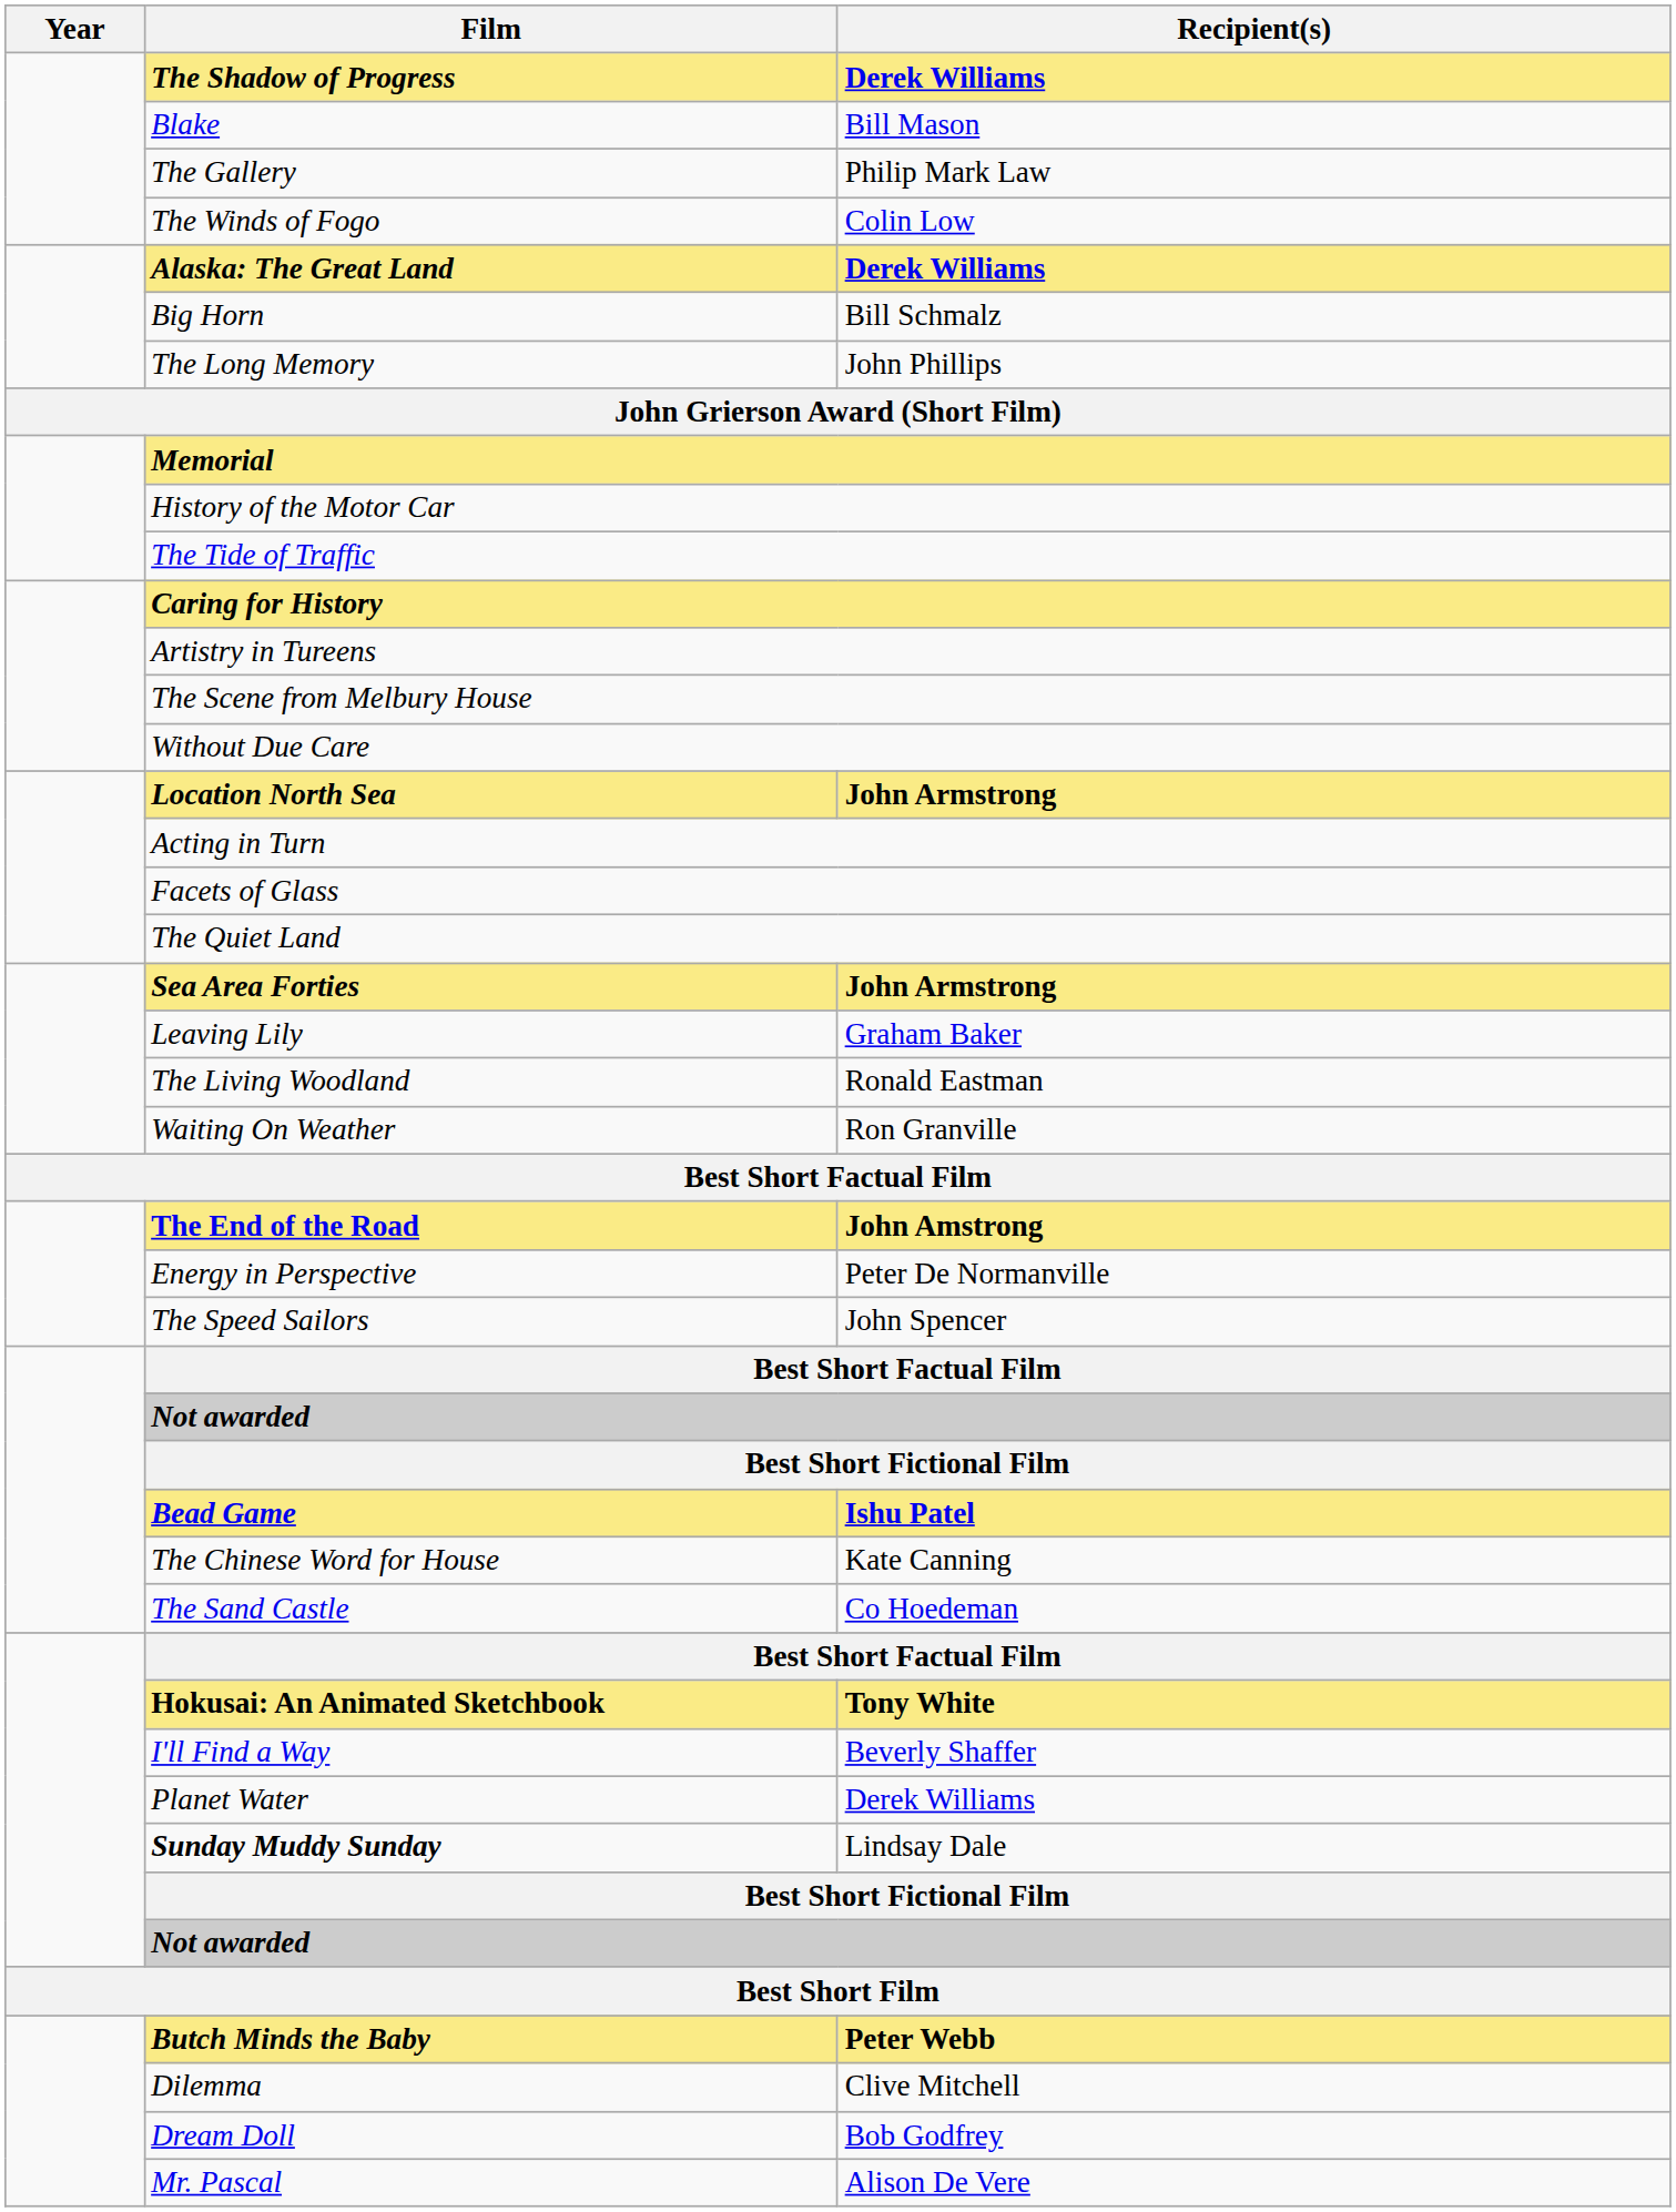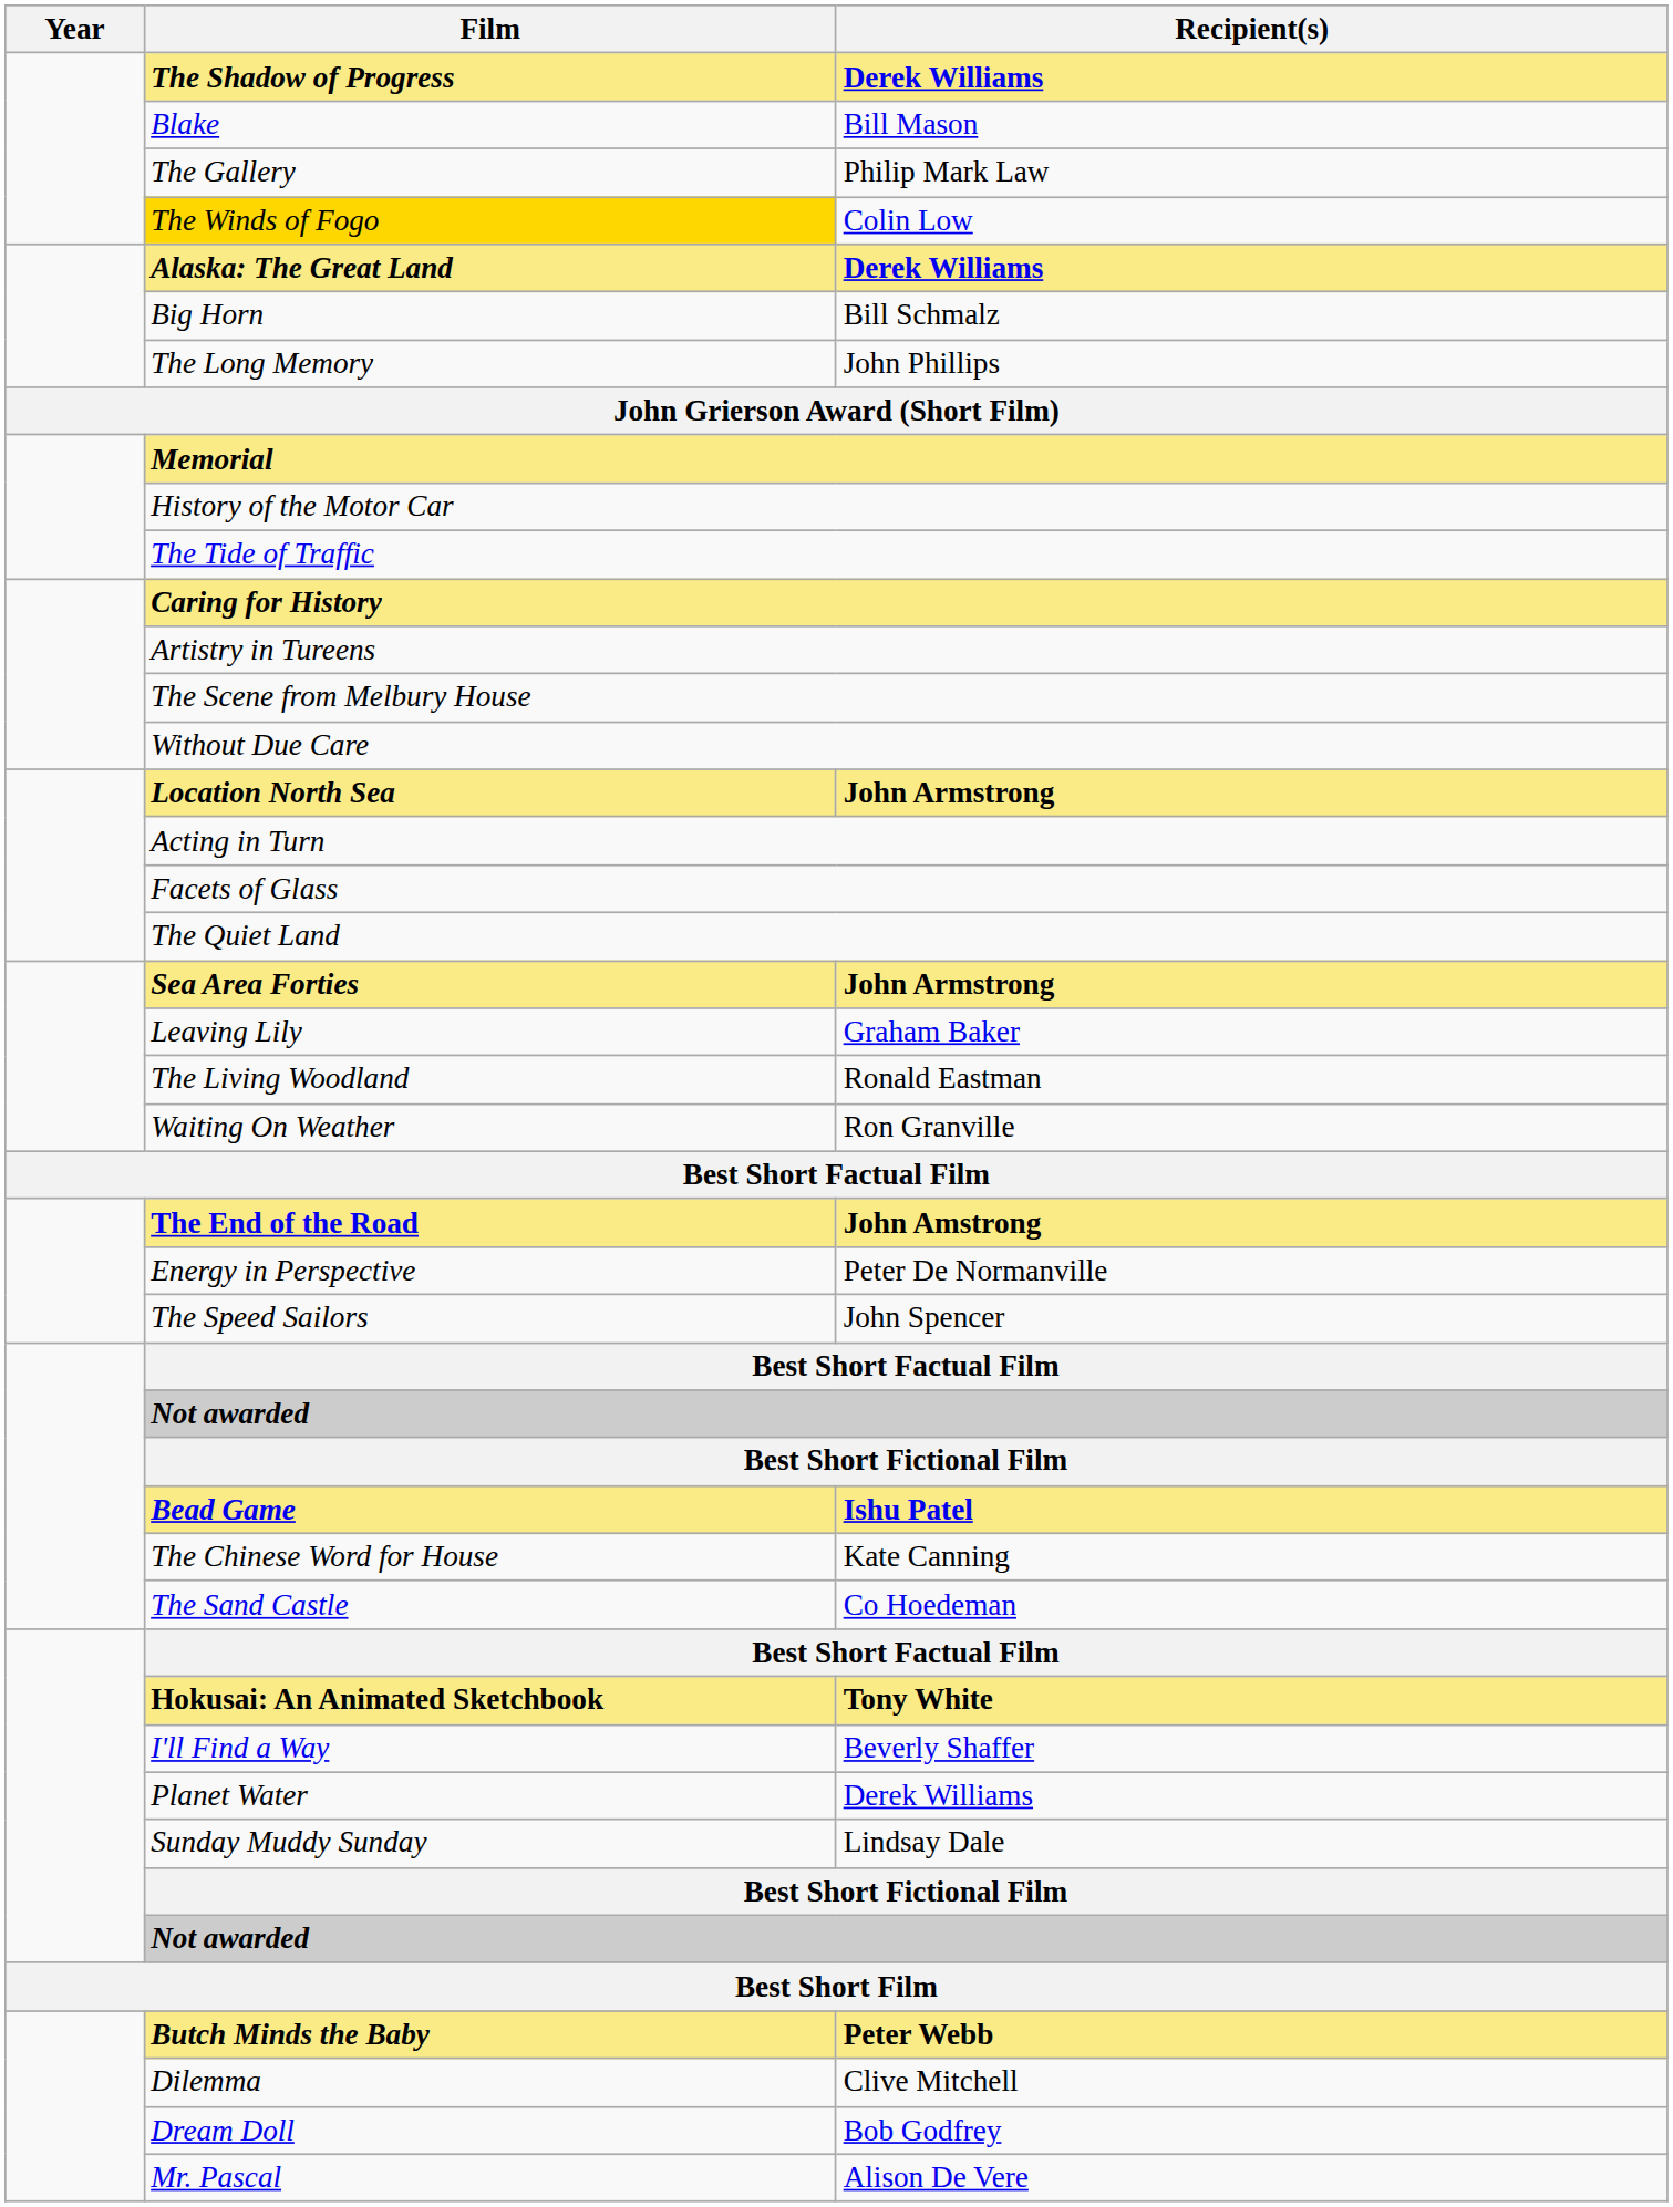The Winds of Fogo | Film: no background -> gold background
Sunday Muddy Sunday | Film: bold -> normal
